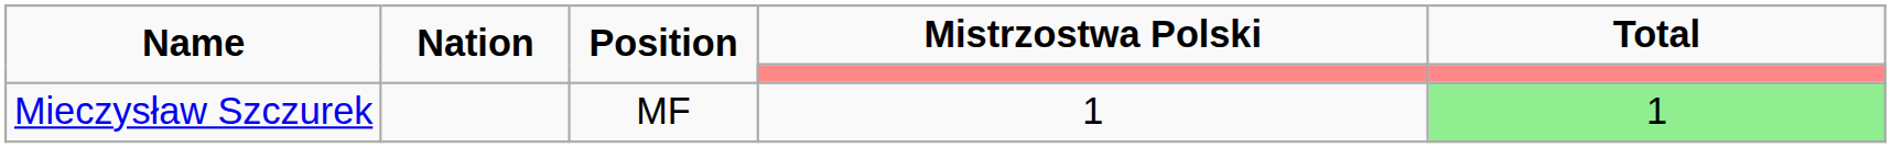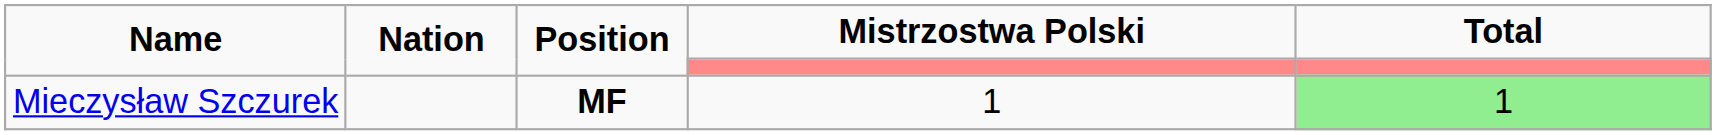Mieczysław Szczurek | Position: normal -> bold
